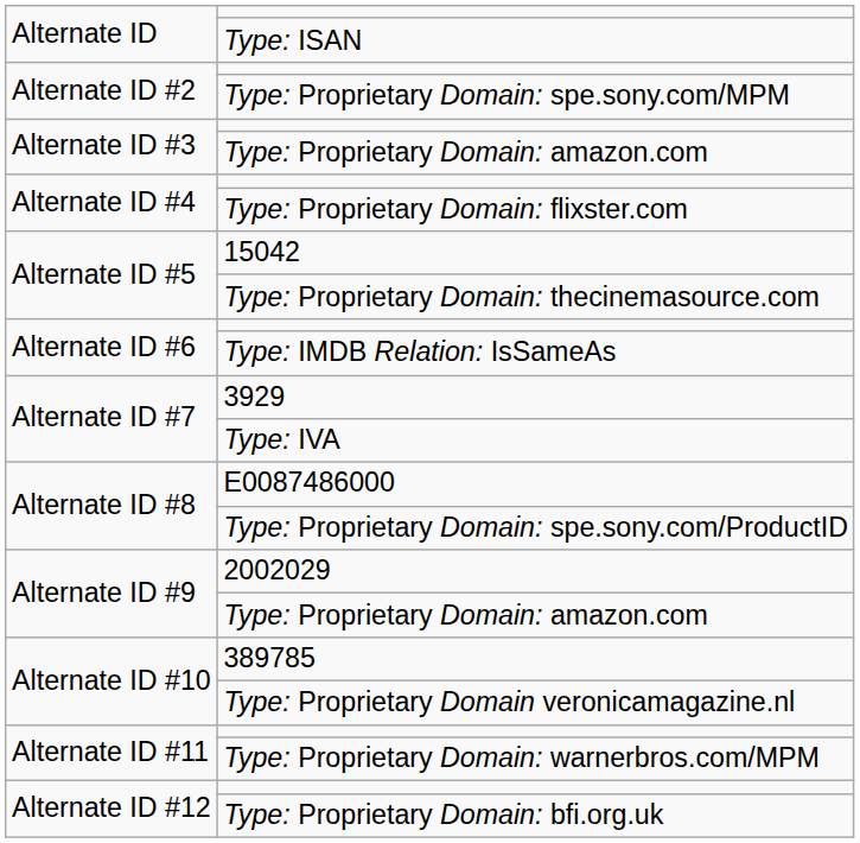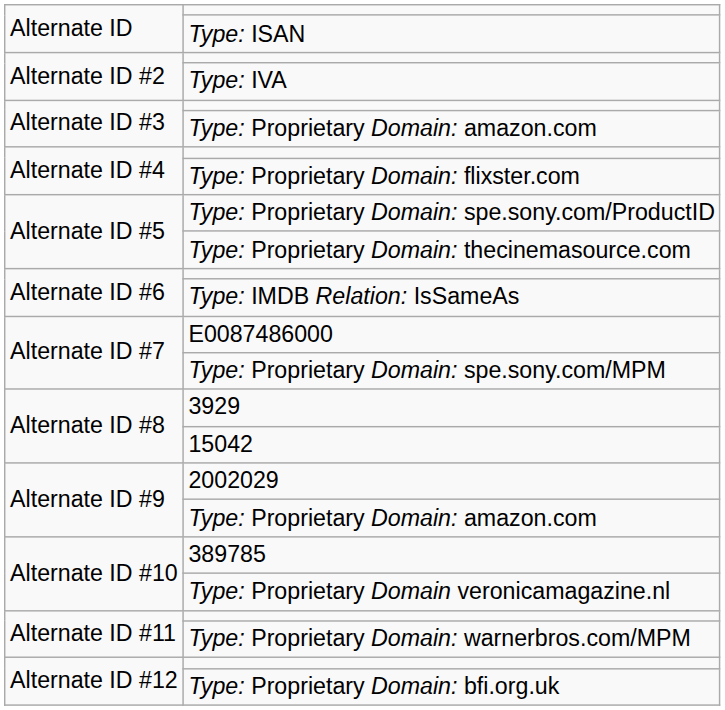row 4 | column 2: Type: Proprietary Domain: spe.sony.com/MPM -> Type: IVA
row 9 | column 2: 15042 -> Type: Proprietary Domain: spe.sony.com/ProductID
row 13 | column 2: 3929 -> E0087486000
row 14 | column 2: Type: IVA -> Type: Proprietary Domain: spe.sony.com/MPM
row 15 | column 2: E0087486000 -> 3929
row 16 | column 2: Type: Proprietary Domain: spe.sony.com/ProductID -> 15042
